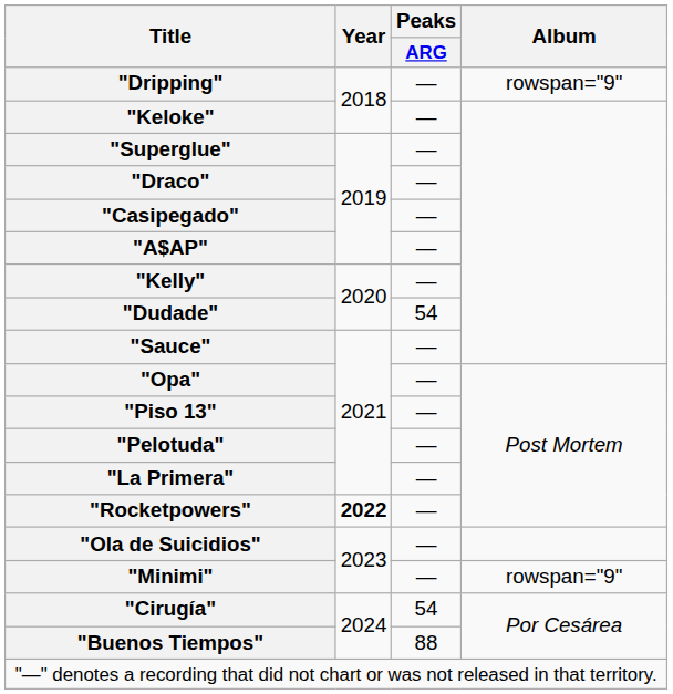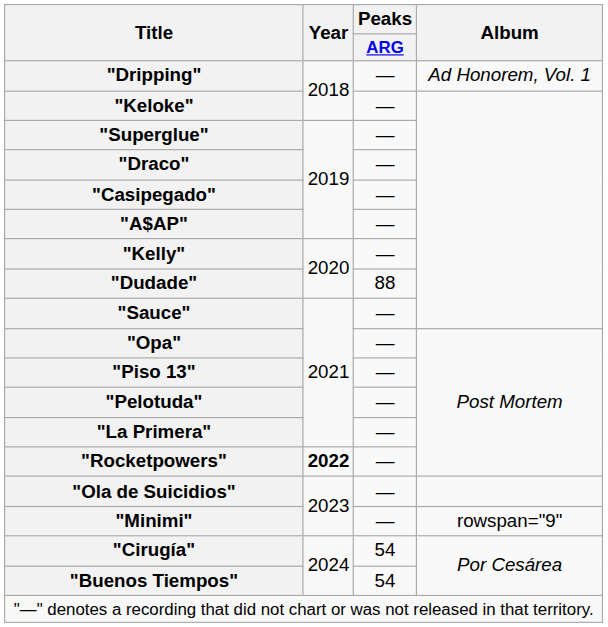"Dripping" | Album: rowspan="9" -> Ad Honorem, Vol. 1
"Dudade" | Peaks / ARG: 54 -> 88
"Buenos Tiempos" | Peaks / ARG: 88 -> 54
